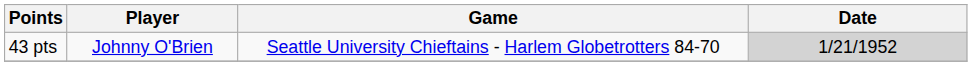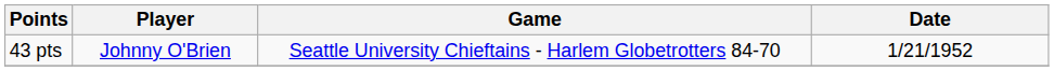43 pts | Date: lightgrey background -> no background
